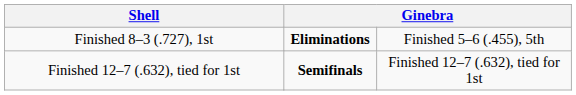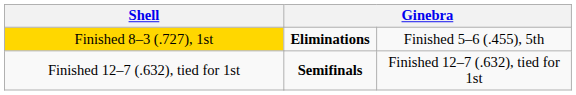Finished 8–3 (.727), 1st | column 1: no background -> gold background
